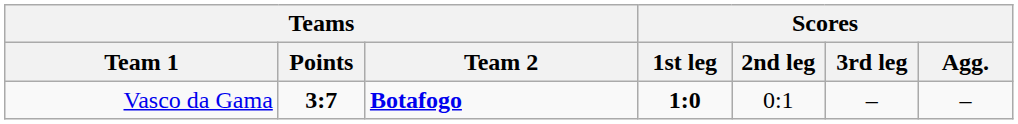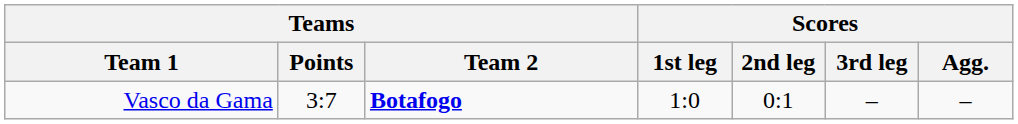Vasco da Gama | Teams / Points: bold -> normal
Vasco da Gama | Scores / 1st leg: bold -> normal
